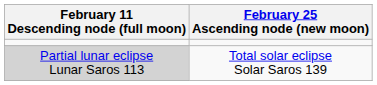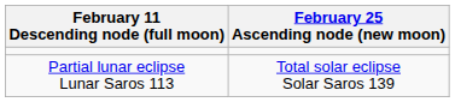row 3 | February 11 Descending node (full moon): lightgrey background -> no background
